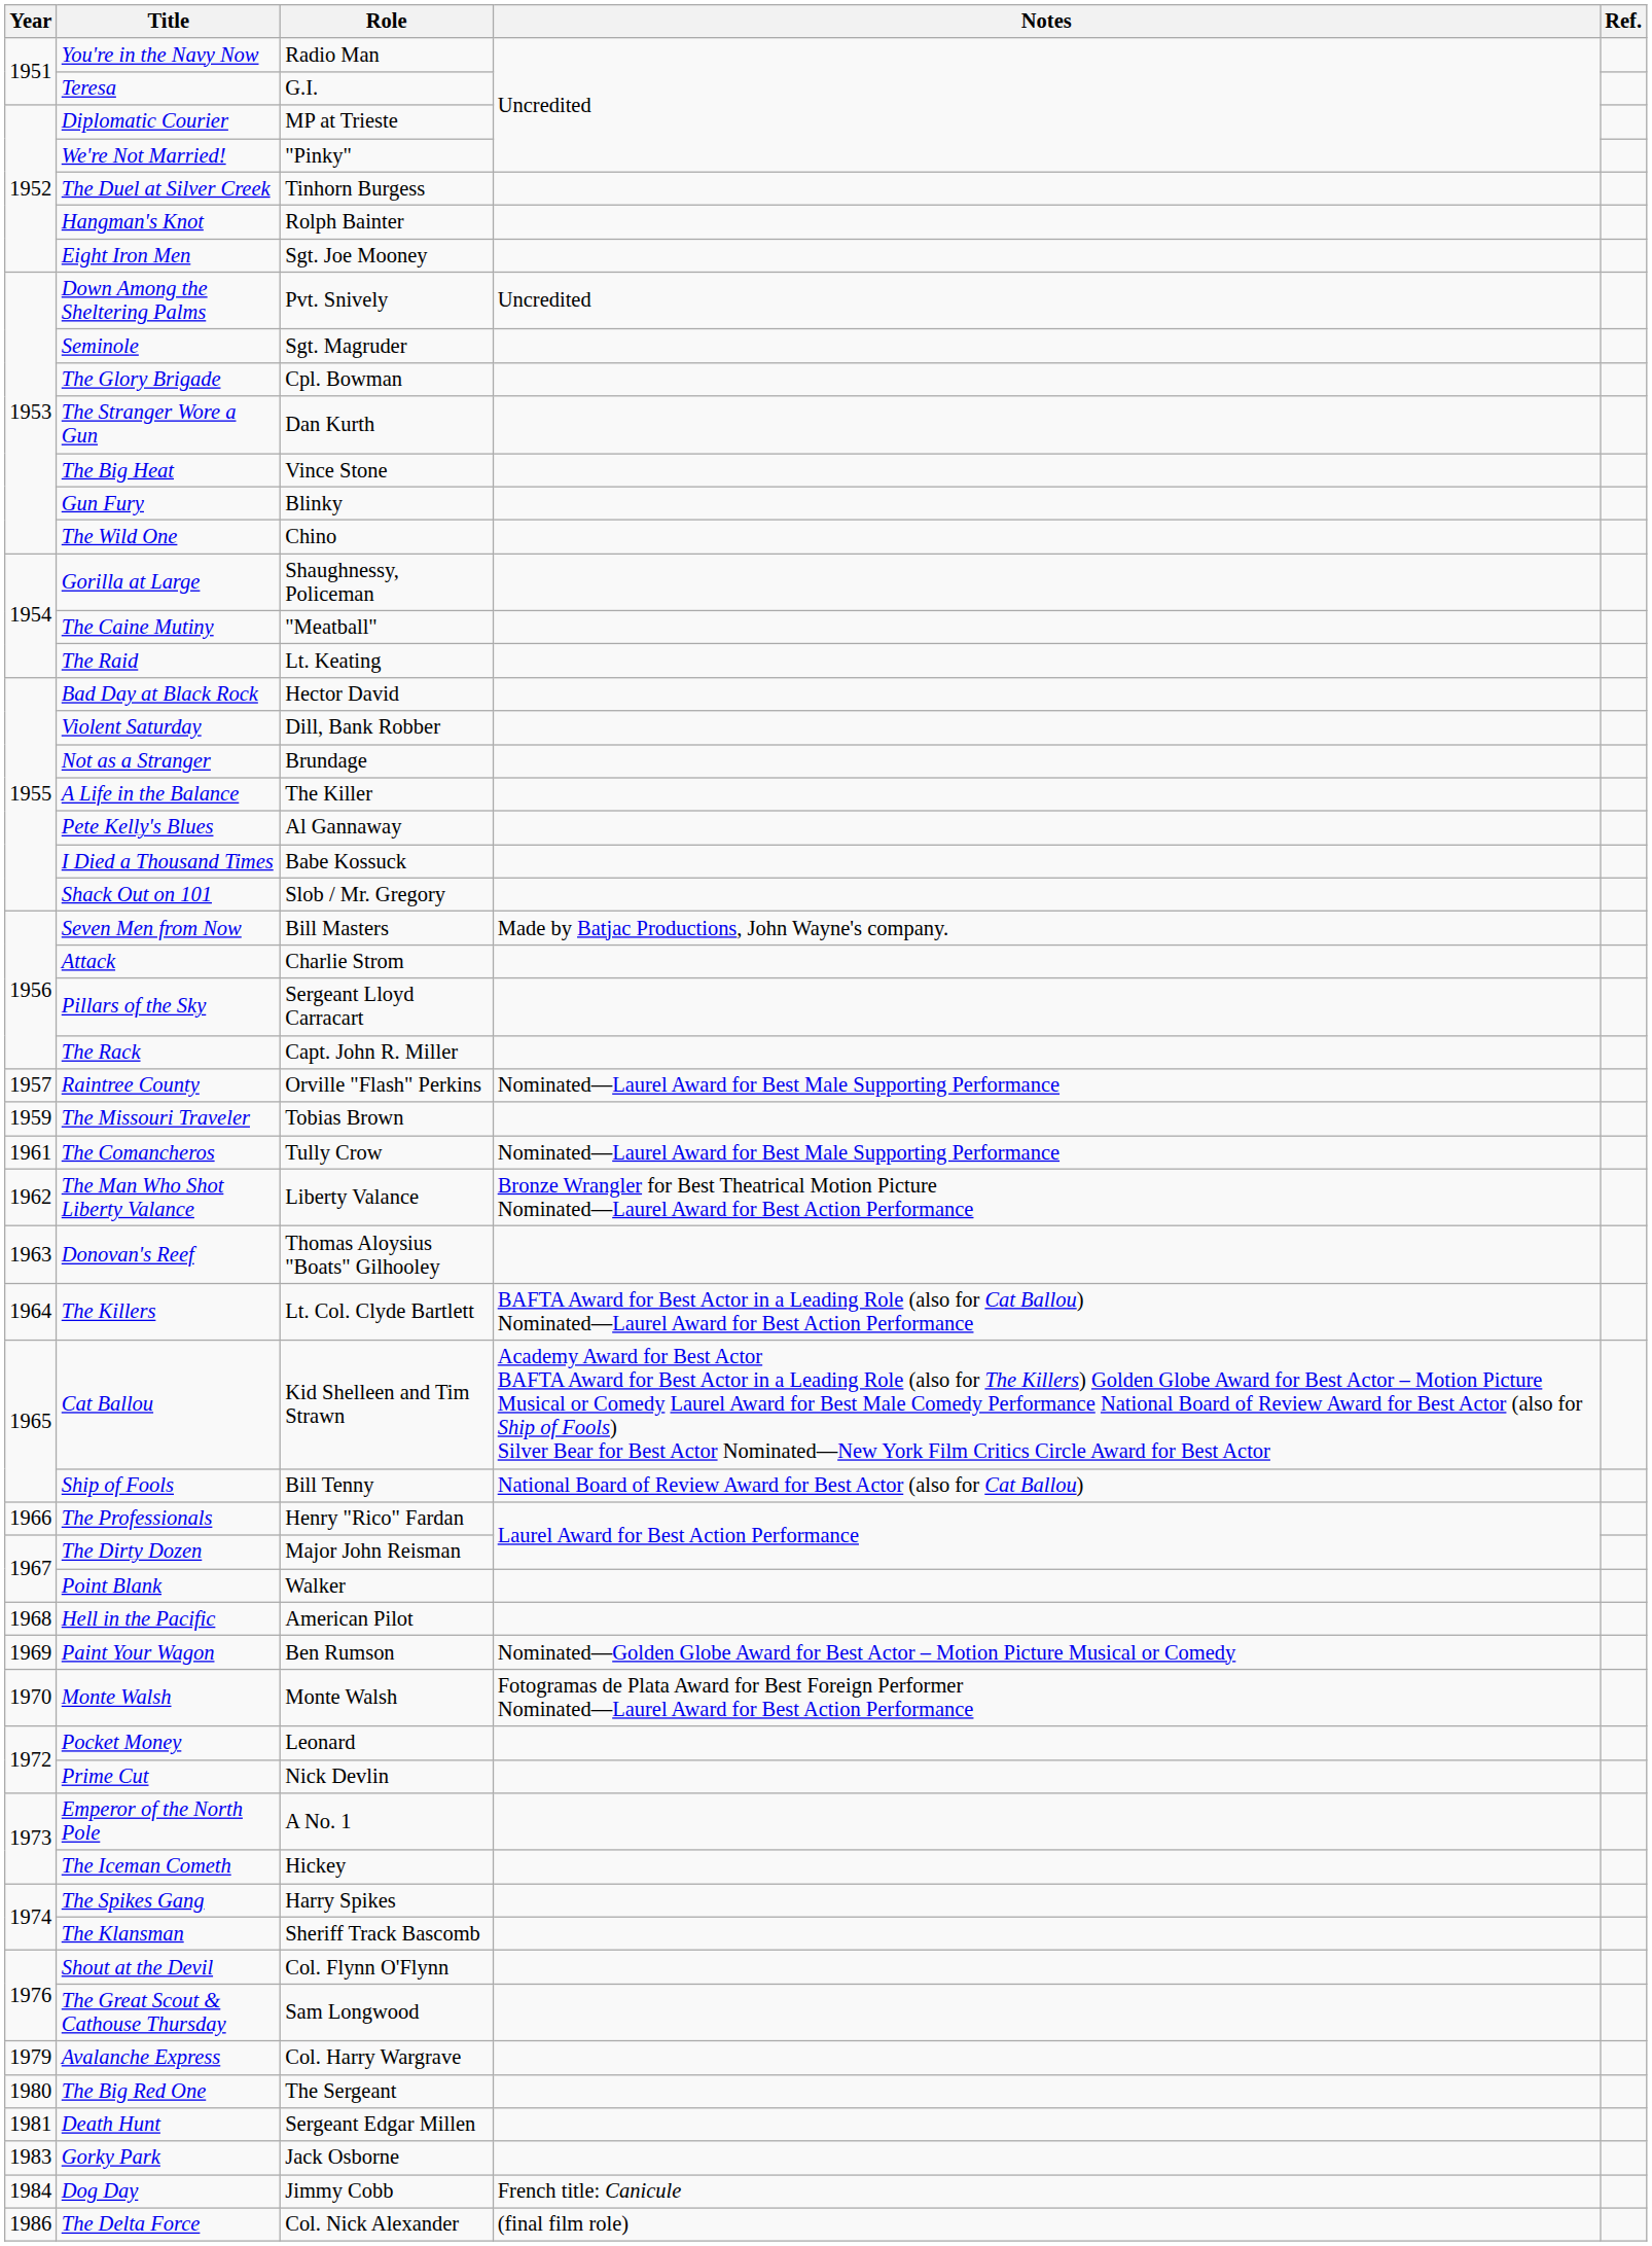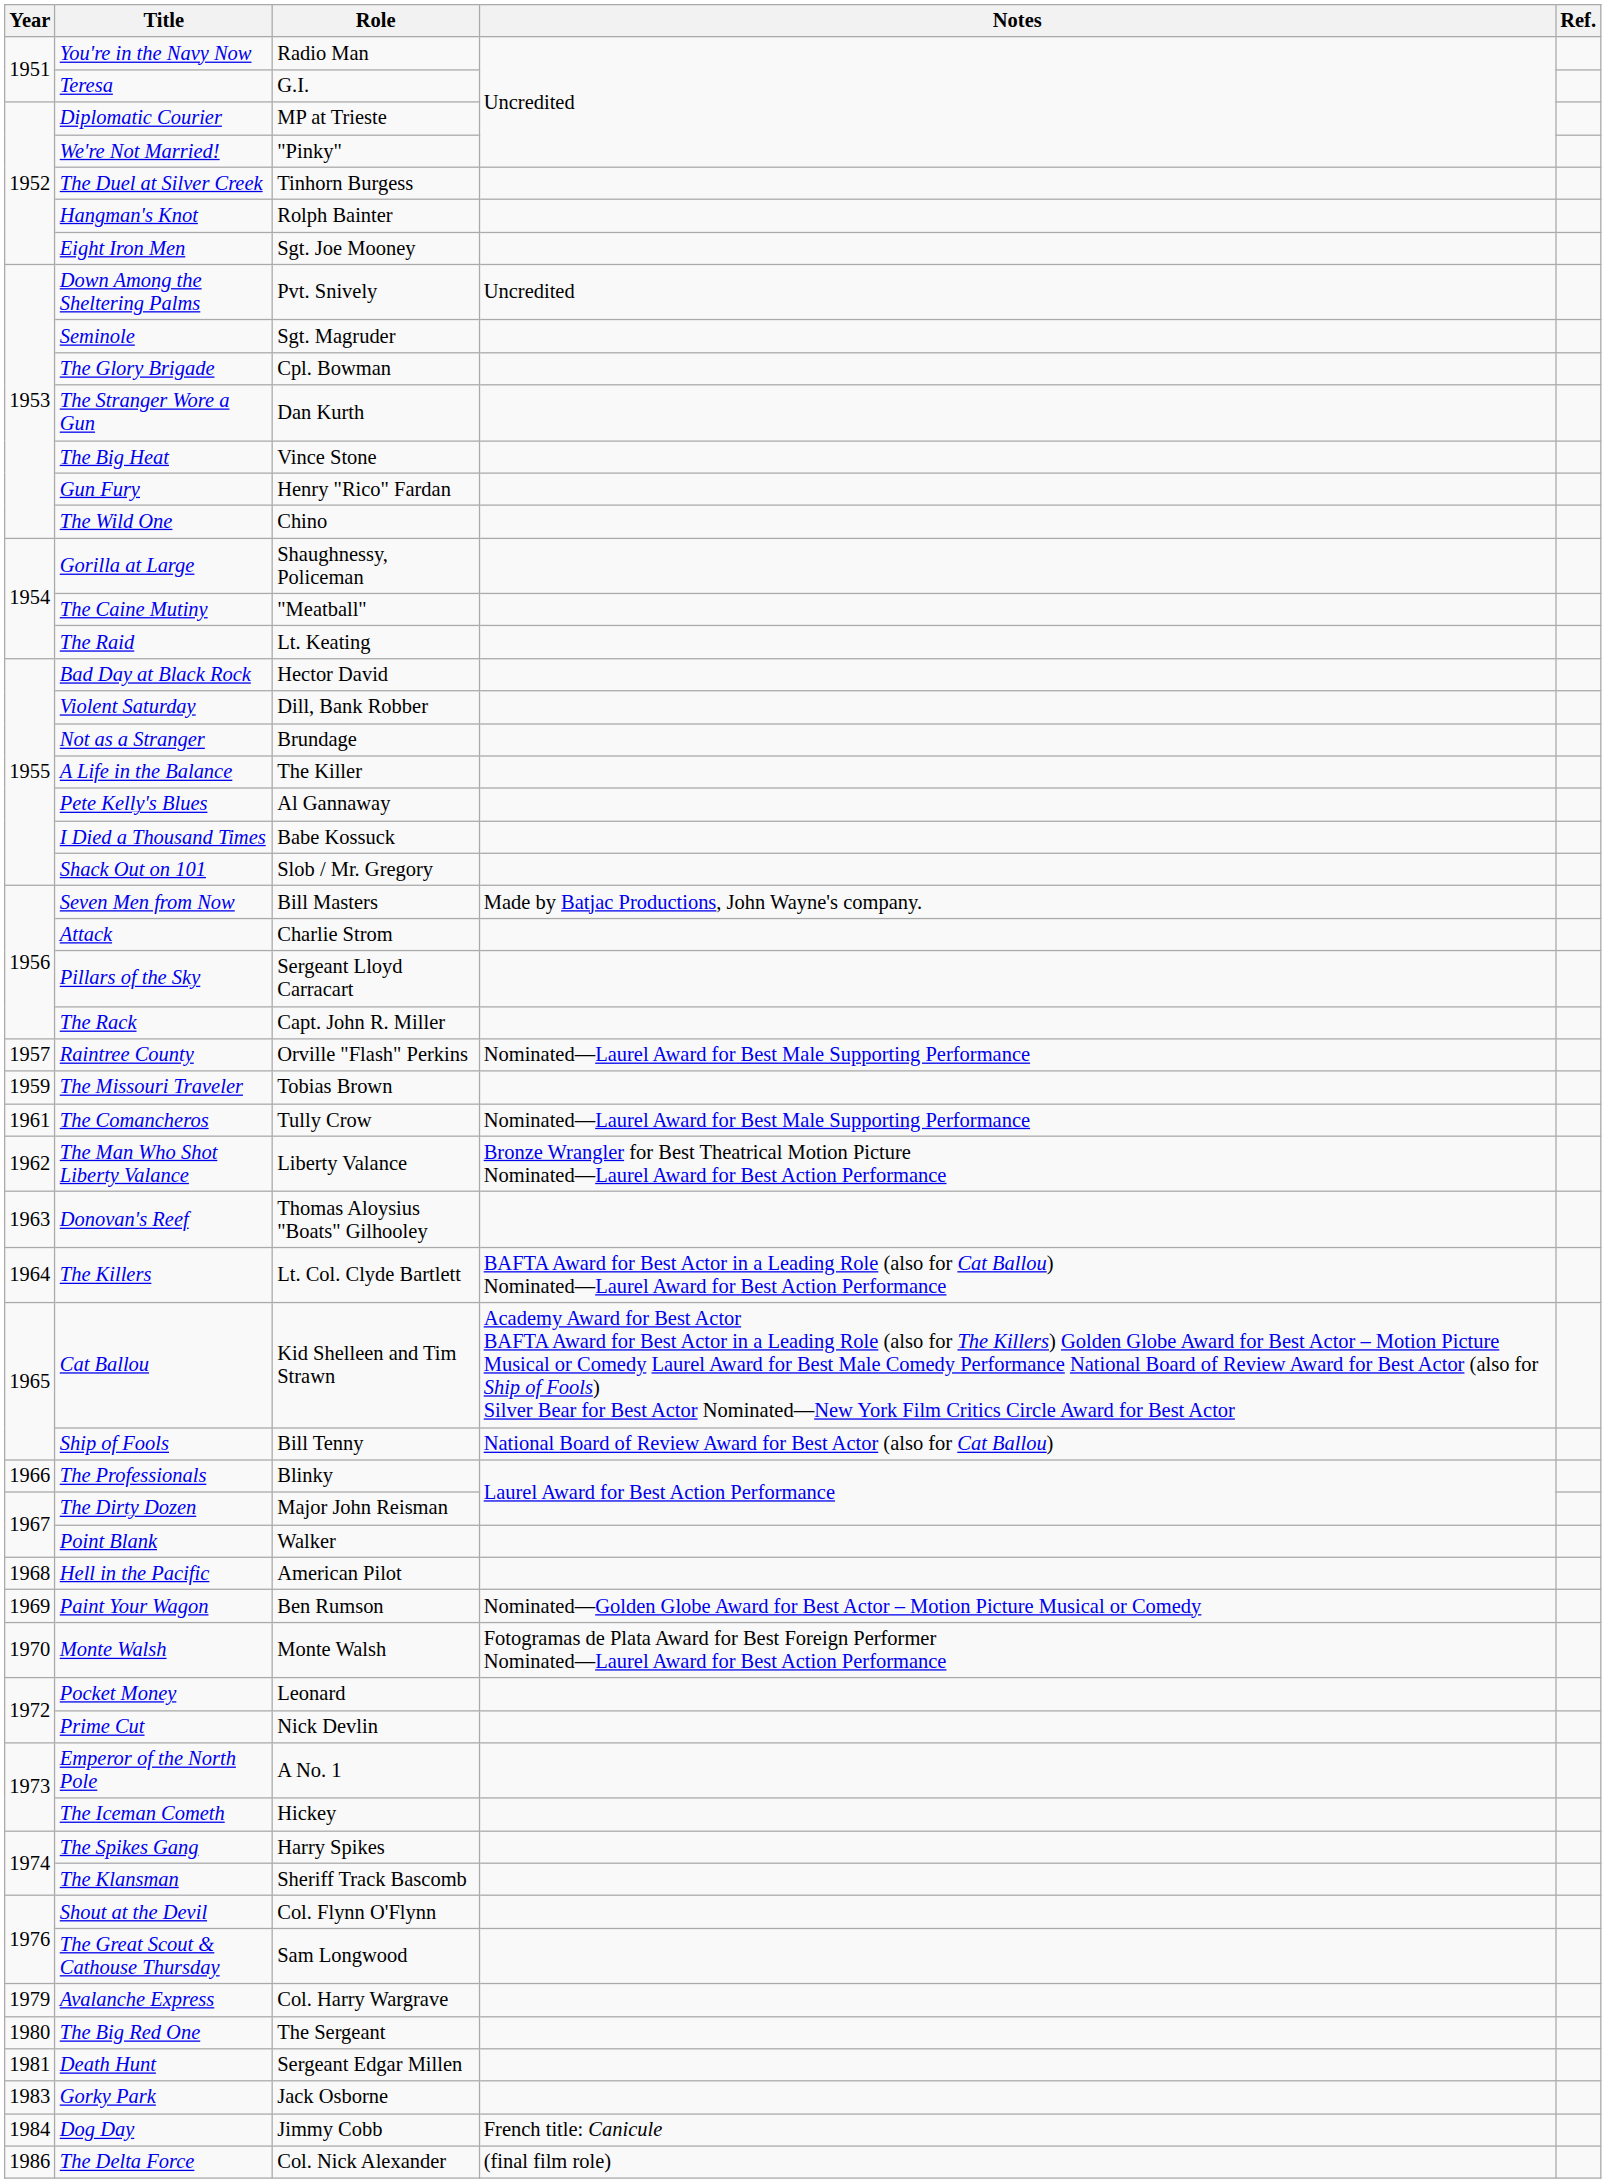Gun Fury | Role: Blinky -> Henry "Rico" Fardan
The Professionals | Role: Henry "Rico" Fardan -> Blinky
